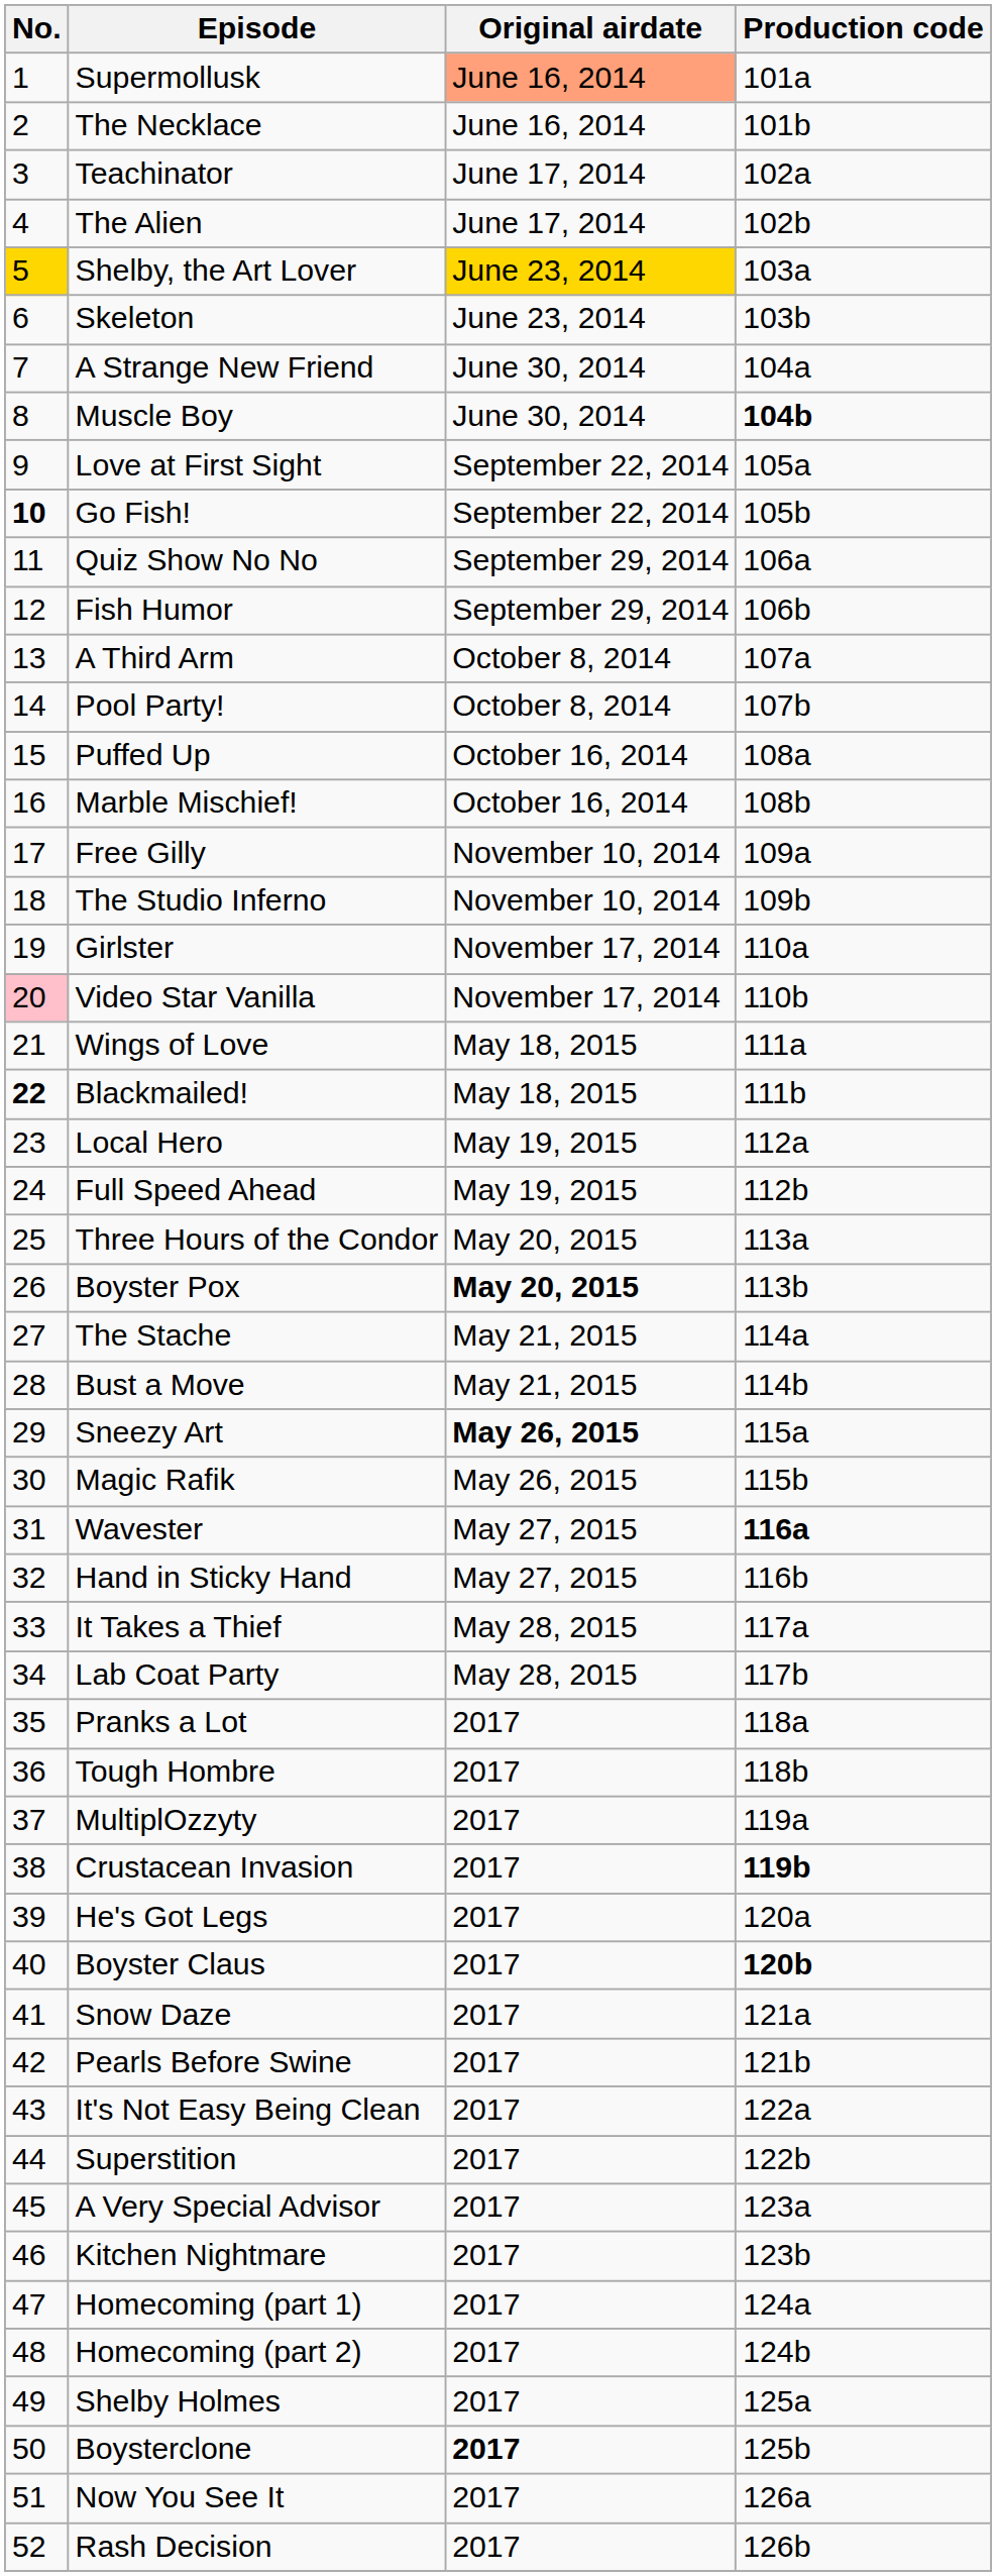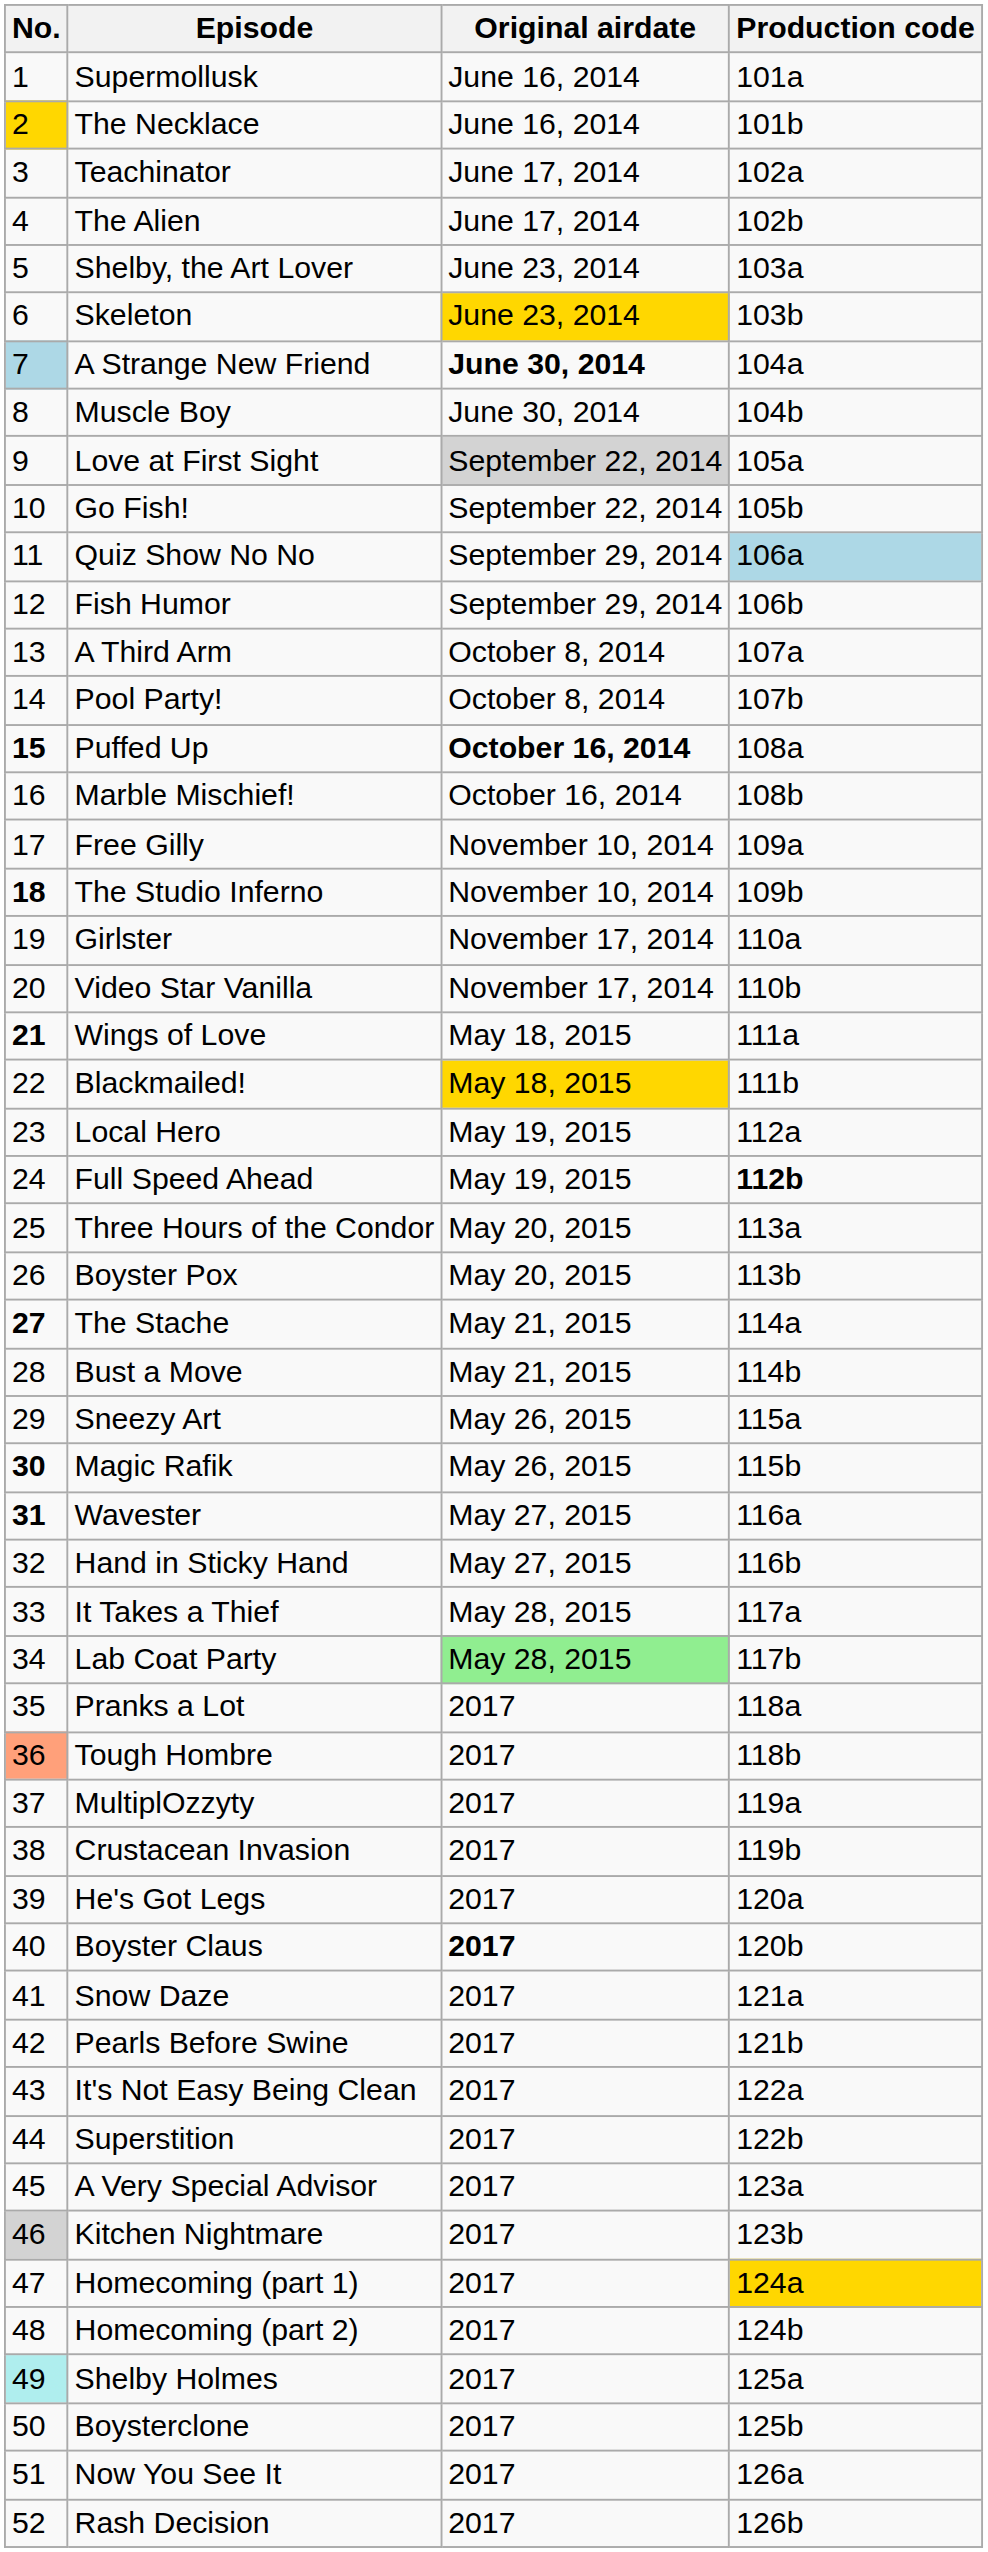Supermollusk | Original airdate: lightsalmon background -> no background
The Necklace | No.: no background -> gold background
Shelby, the Art Lover | No.: gold background -> no background
Shelby, the Art Lover | Original airdate: gold background -> no background
Skeleton | Original airdate: no background -> gold background
A Strange New Friend | No.: no background -> lightblue background
A Strange New Friend | Original airdate: normal -> bold
Muscle Boy | Production code: bold -> normal
Love at First Sight | Original airdate: no background -> lightgrey background
Go Fish! | No.: bold -> normal
Quiz Show No No | Production code: no background -> lightblue background
Puffed Up | No.: normal -> bold
Puffed Up | Original airdate: normal -> bold
The Studio Inferno | No.: normal -> bold
Video Star Vanilla | No.: pink background -> no background
Wings of Love | No.: normal -> bold
Blackmailed! | No.: bold -> normal
Blackmailed! | Original airdate: no background -> gold background
Full Speed Ahead | Production code: normal -> bold
Boyster Pox | Original airdate: bold -> normal
The Stache | No.: normal -> bold
Sneezy Art | Original airdate: bold -> normal
Magic Rafik | No.: normal -> bold
Wavester | No.: normal -> bold
Wavester | Production code: bold -> normal
Lab Coat Party | Original airdate: no background -> lightgreen background
Tough Hombre | No.: no background -> lightsalmon background
Crustacean Invasion | Production code: bold -> normal
Boyster Claus | Original airdate: normal -> bold
Boyster Claus | Production code: bold -> normal
Kitchen Nightmare | No.: no background -> lightgrey background
Homecoming (part 1) | Production code: no background -> gold background
Shelby Holmes | No.: no background -> paleturquoise background
Boysterclone | Original airdate: bold -> normal
